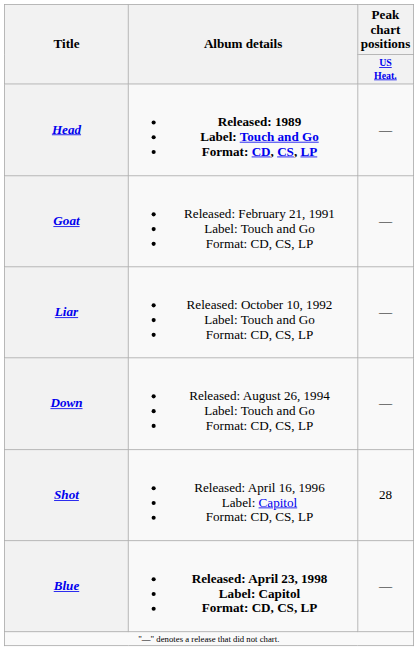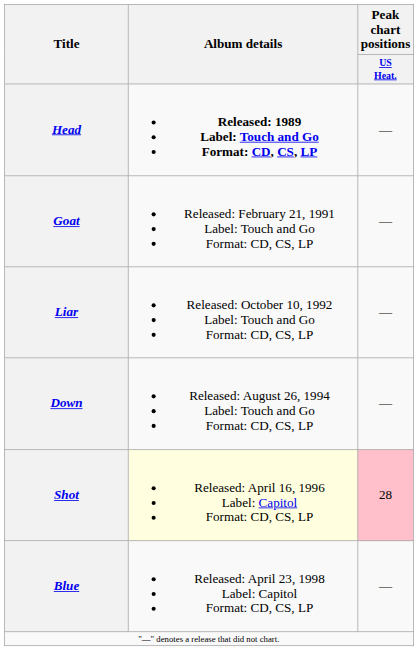Shot | Album details: no background -> lightyellow background
Shot | Peak chart positions / US Heat.: no background -> pink background
Blue | Album details: bold -> normal
